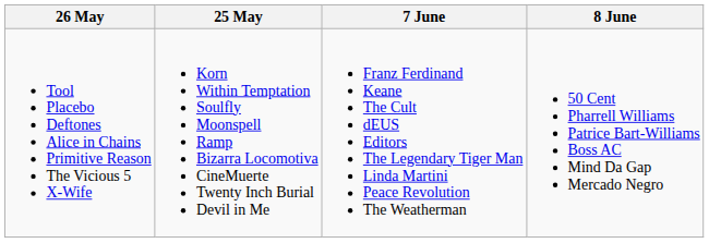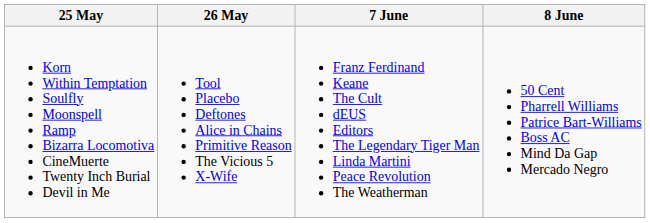columns swapped: 25 May <-> 26 May
